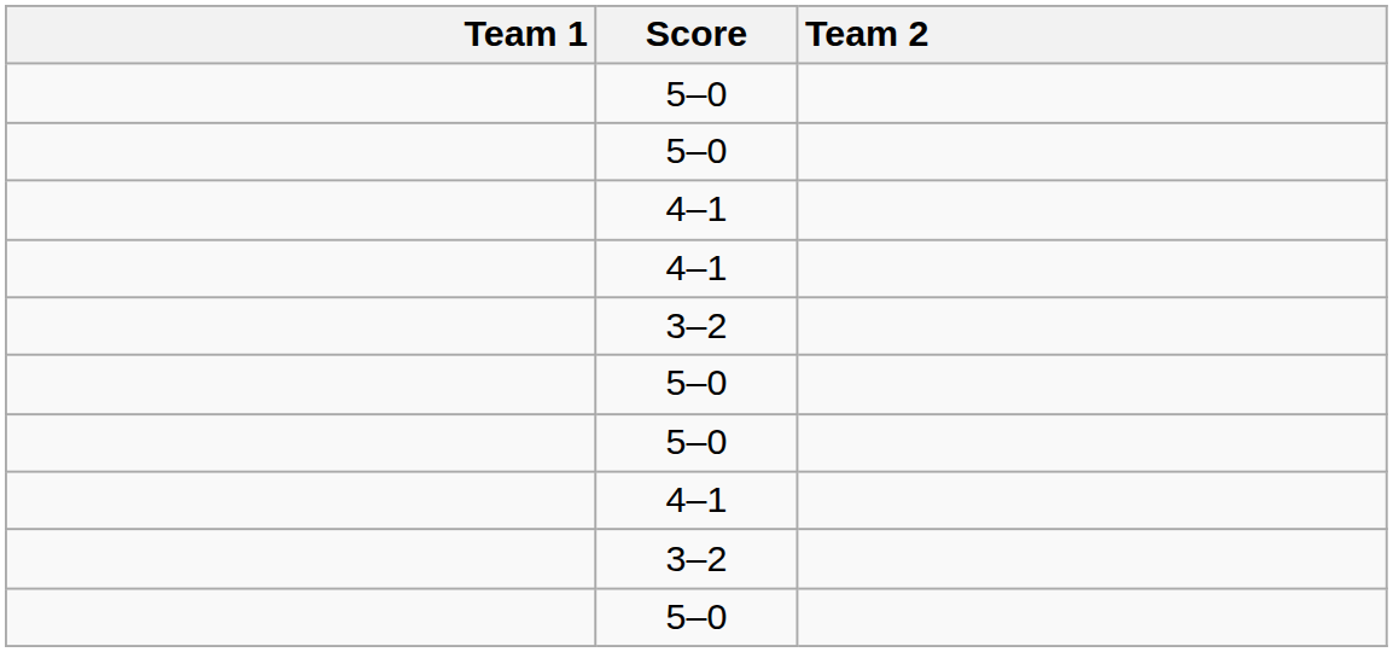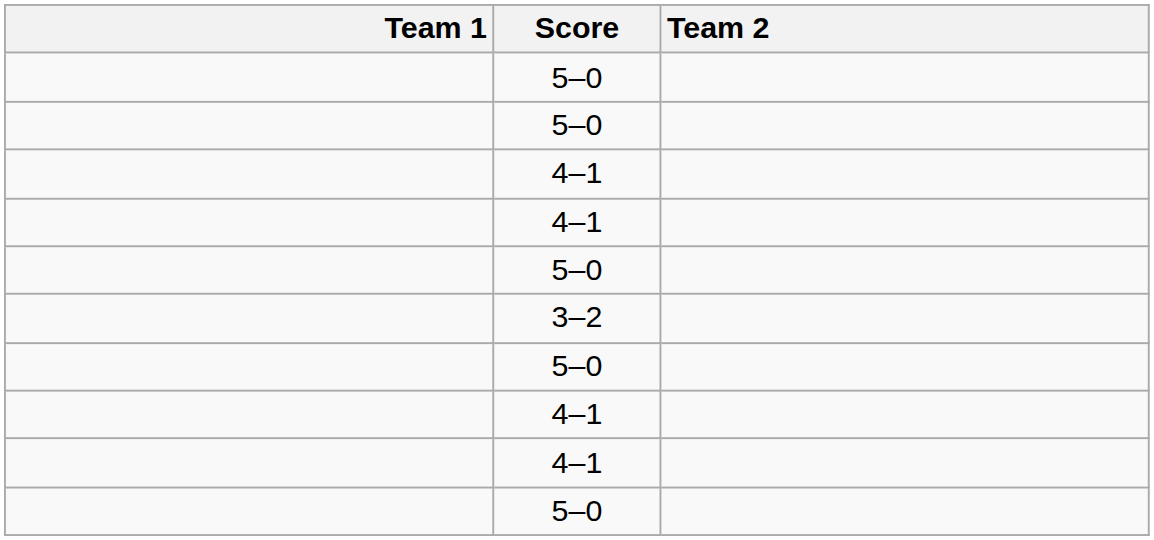row 6 | Score: 3–2 -> 5–0
row 7 | Score: 5–0 -> 3–2
row 10 | Score: 3–2 -> 4–1
